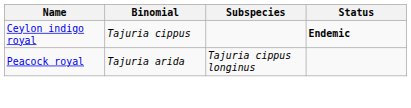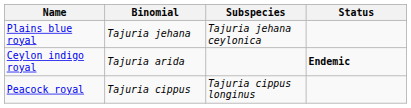+ row: Plains blue royal | Tajuria jehana | Tajuria jehana ceylonica
Ceylon indigo royal | Binomial: Tajuria cippus -> Tajuria arida
Peacock royal | Binomial: Tajuria arida -> Tajuria cippus
